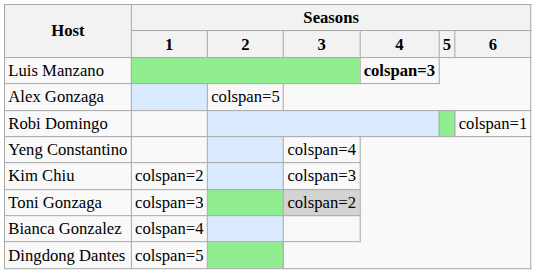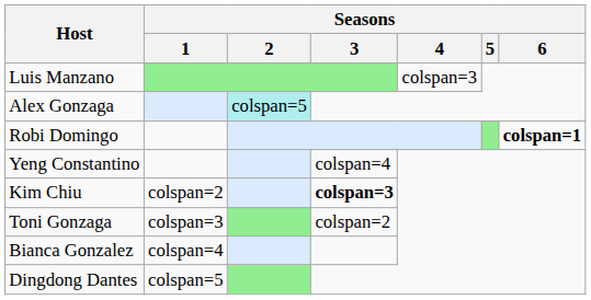Luis Manzano | Seasons / 4: bold -> normal
Alex Gonzaga | Seasons / 2: no background -> paleturquoise background
Robi Domingo | Seasons / 6: normal -> bold
Kim Chiu | Seasons / 3: normal -> bold
Toni Gonzaga | Seasons / 3: lightgrey background -> no background
